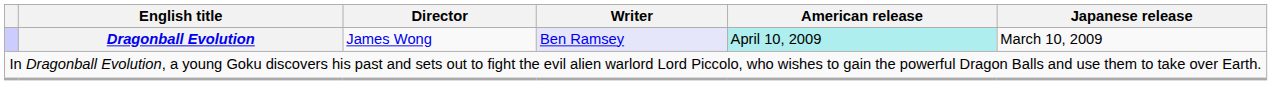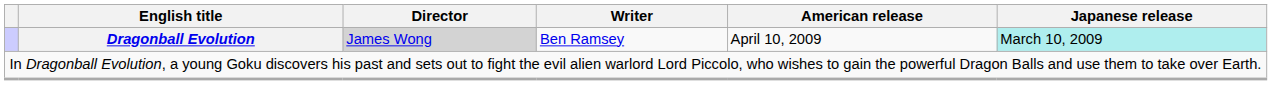row 2 | Director: no background -> lightgrey background
row 2 | Writer: lavender background -> no background
row 2 | American release: paleturquoise background -> no background
row 2 | Japanese release: no background -> paleturquoise background
